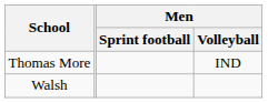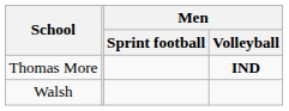Thomas More | Men / Volleyball: normal -> bold
